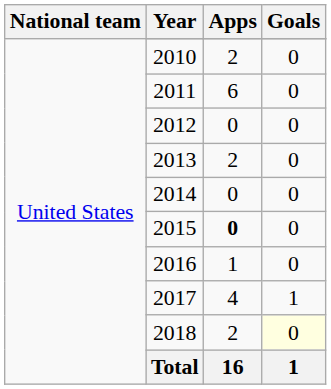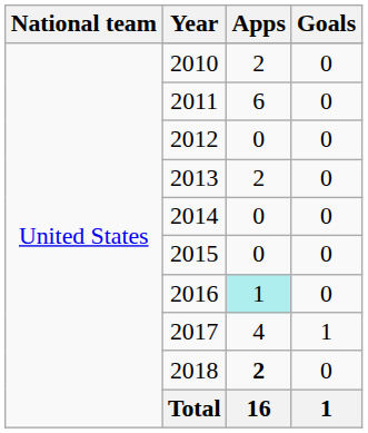2015 | Apps: bold -> normal
2016 | Apps: no background -> paleturquoise background
2018 | Apps: normal -> bold
2018 | Goals: lightyellow background -> no background
